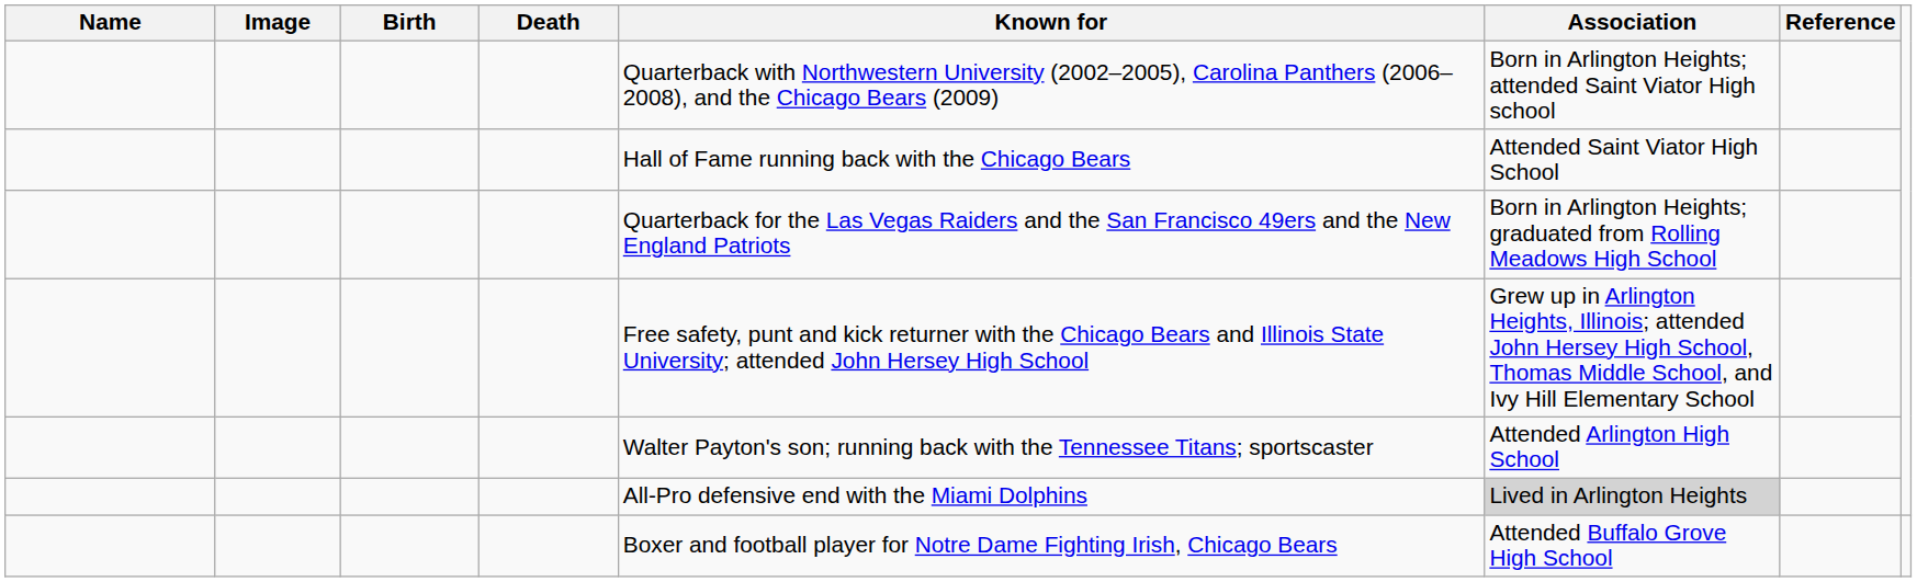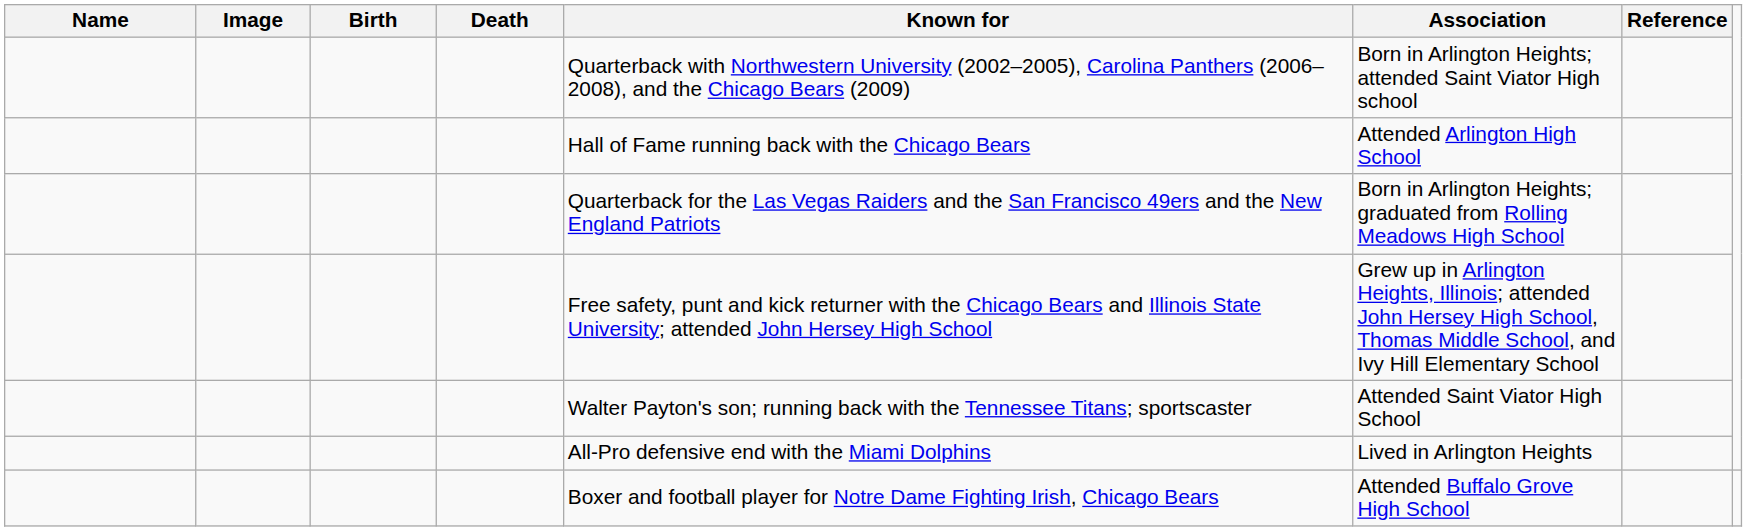row 3 | Association: Attended Saint Viator High School -> Attended Arlington High School
row 6 | Association: Attended Arlington High School -> Attended Saint Viator High School
row 7 | Association: lightgrey background -> no background
